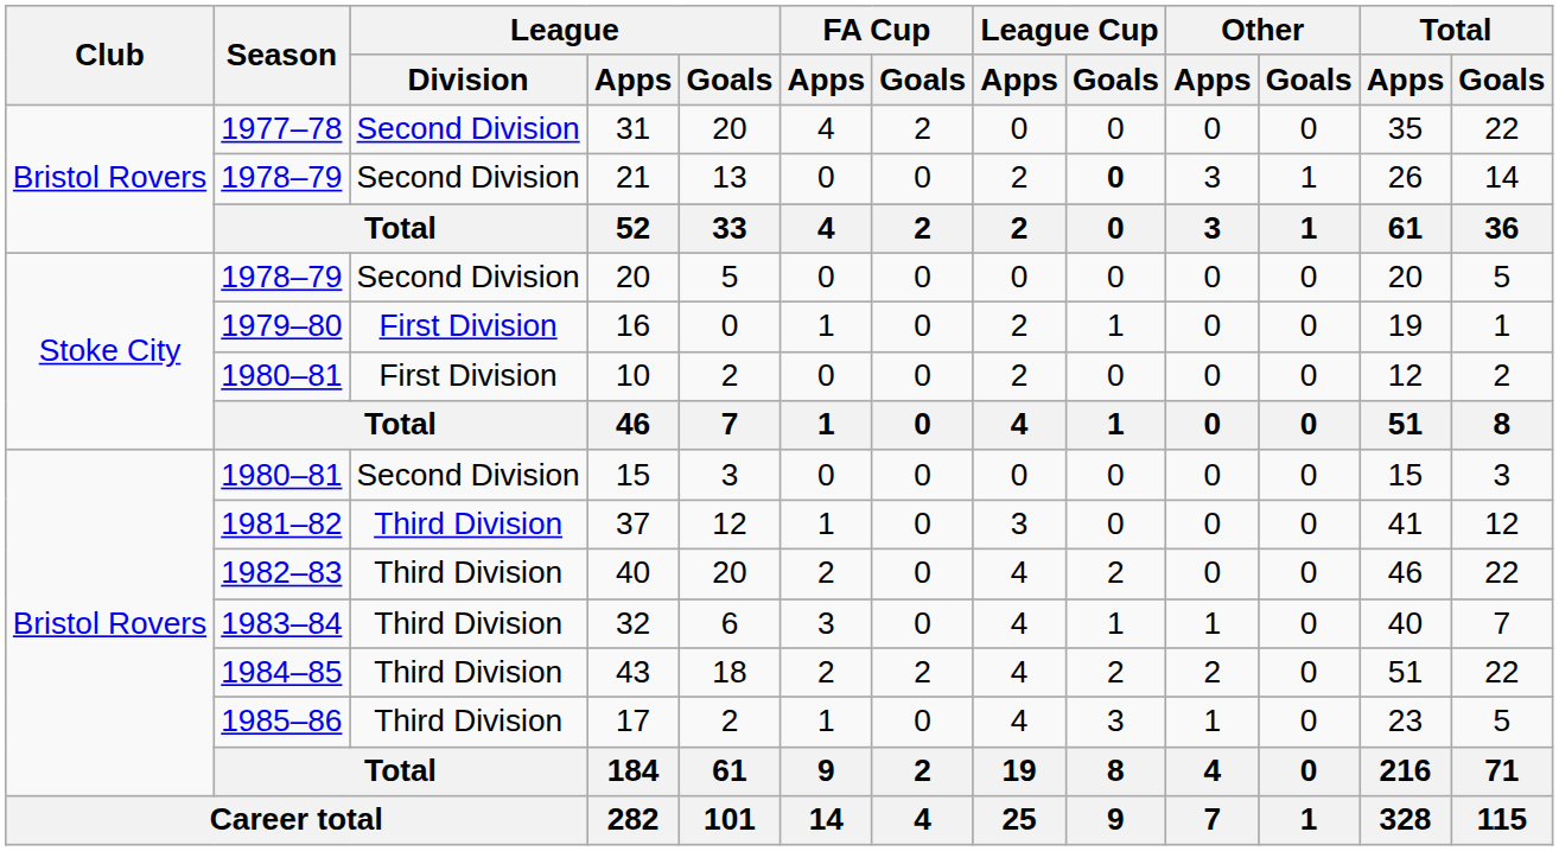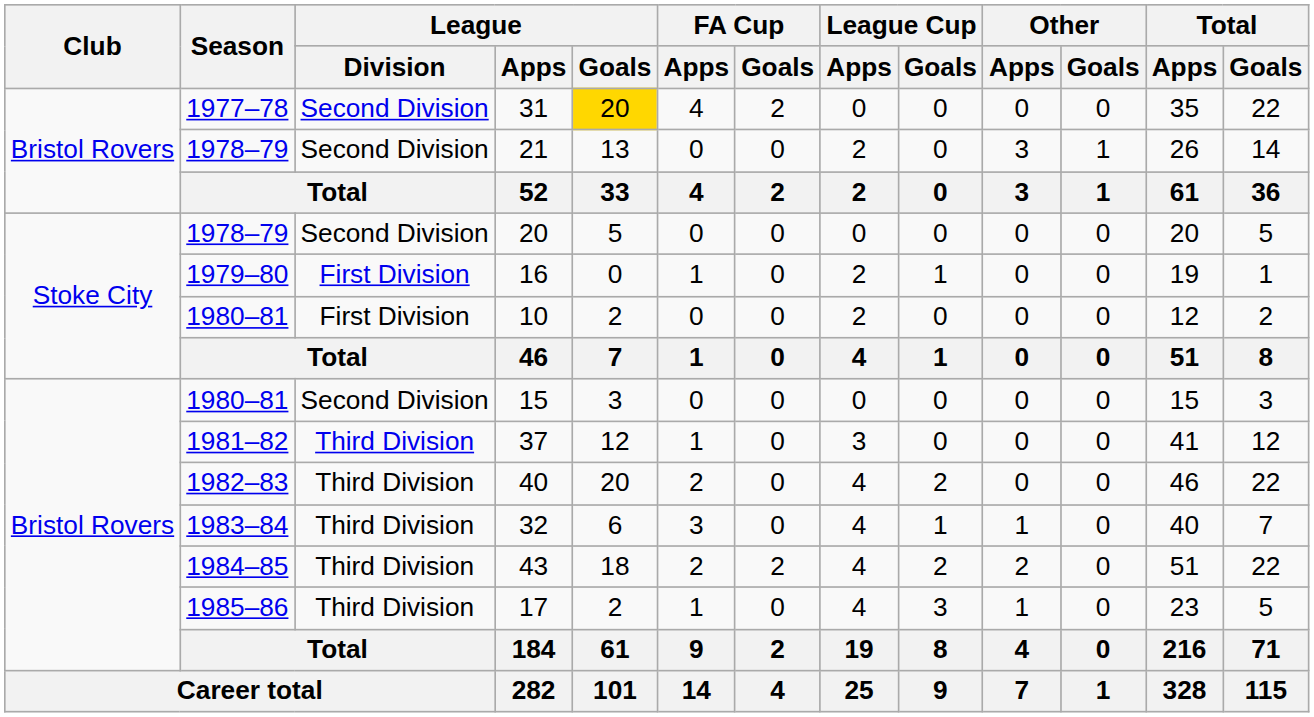31 | League / Goals: no background -> gold background
21 | League Cup / Goals: bold -> normal
